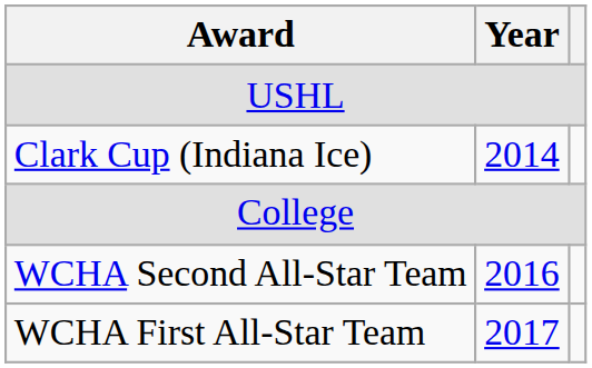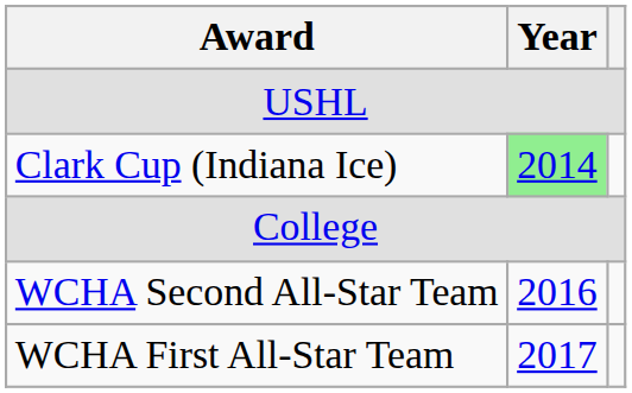Clark Cup (Indiana Ice) | Year: no background -> lightgreen background
